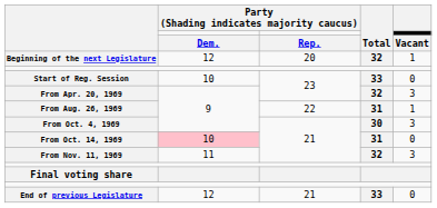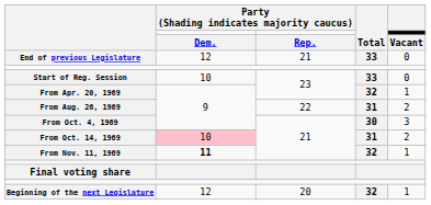rows swapped: End of previous Legislature <-> Beginning of the next Legislature
From Apr. 20, 1969 | column 5: 3 -> 1
From Aug. 26, 1969 | column 5: 1 -> 2
From Oct. 14, 1969 | column 5: 0 -> 2
From Nov. 11, 1969 | column 2: normal -> bold
From Nov. 11, 1969 | column 5: 3 -> 1
